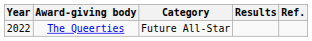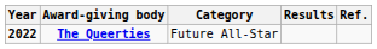row 2 | Year: normal -> bold
row 2 | Award-giving body: normal -> bold
